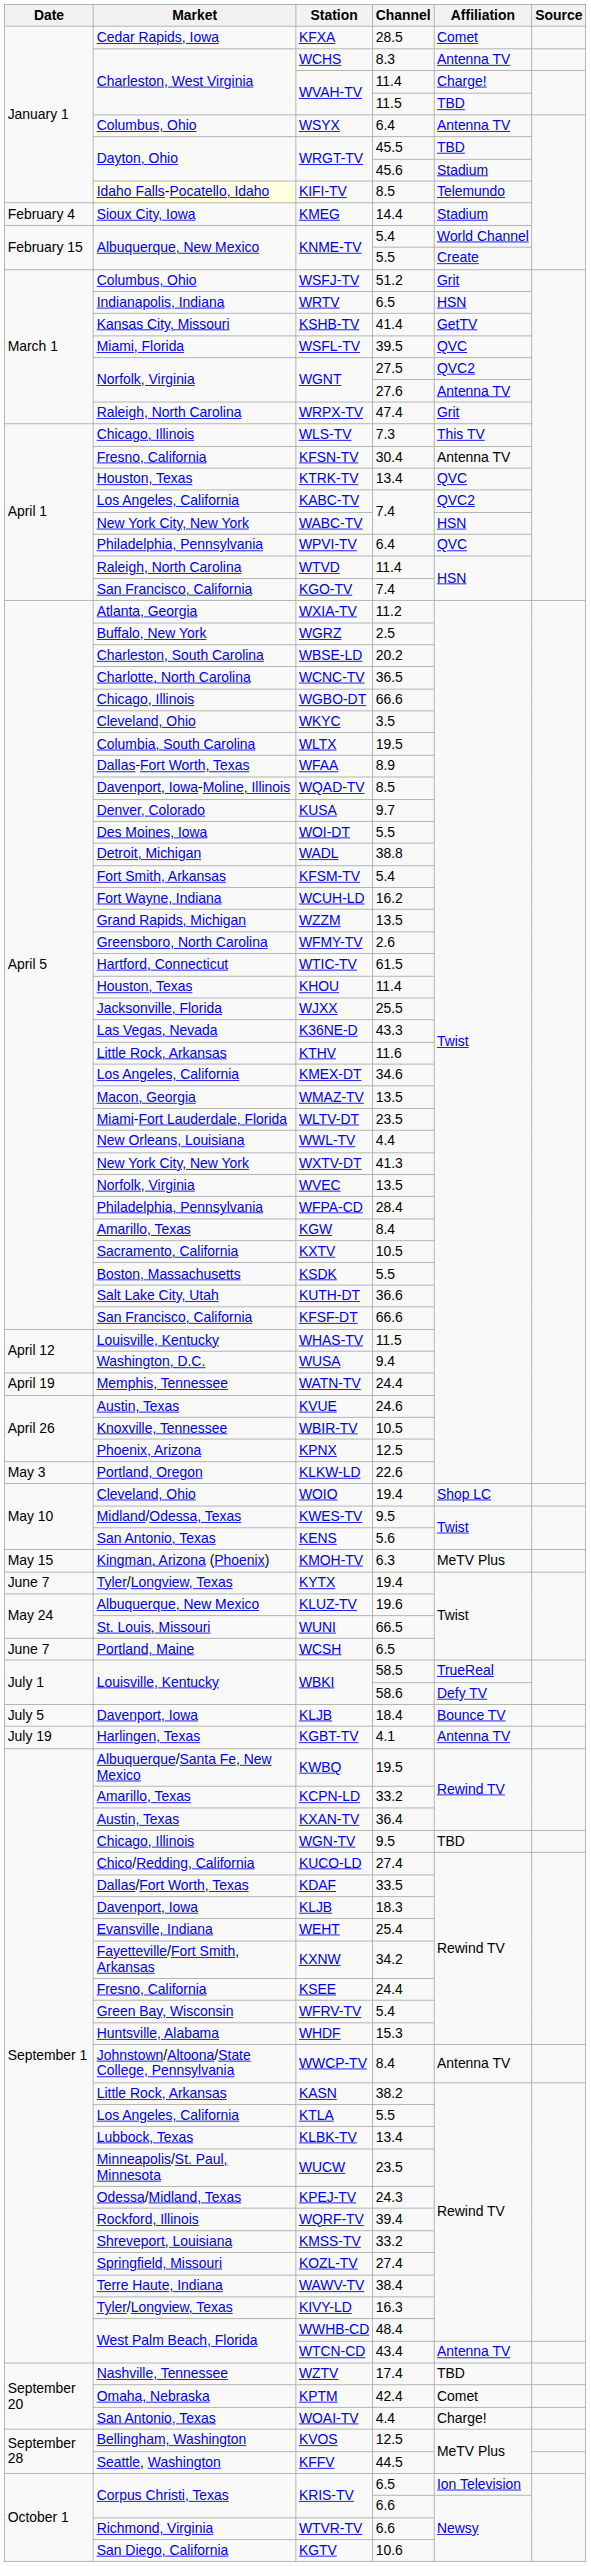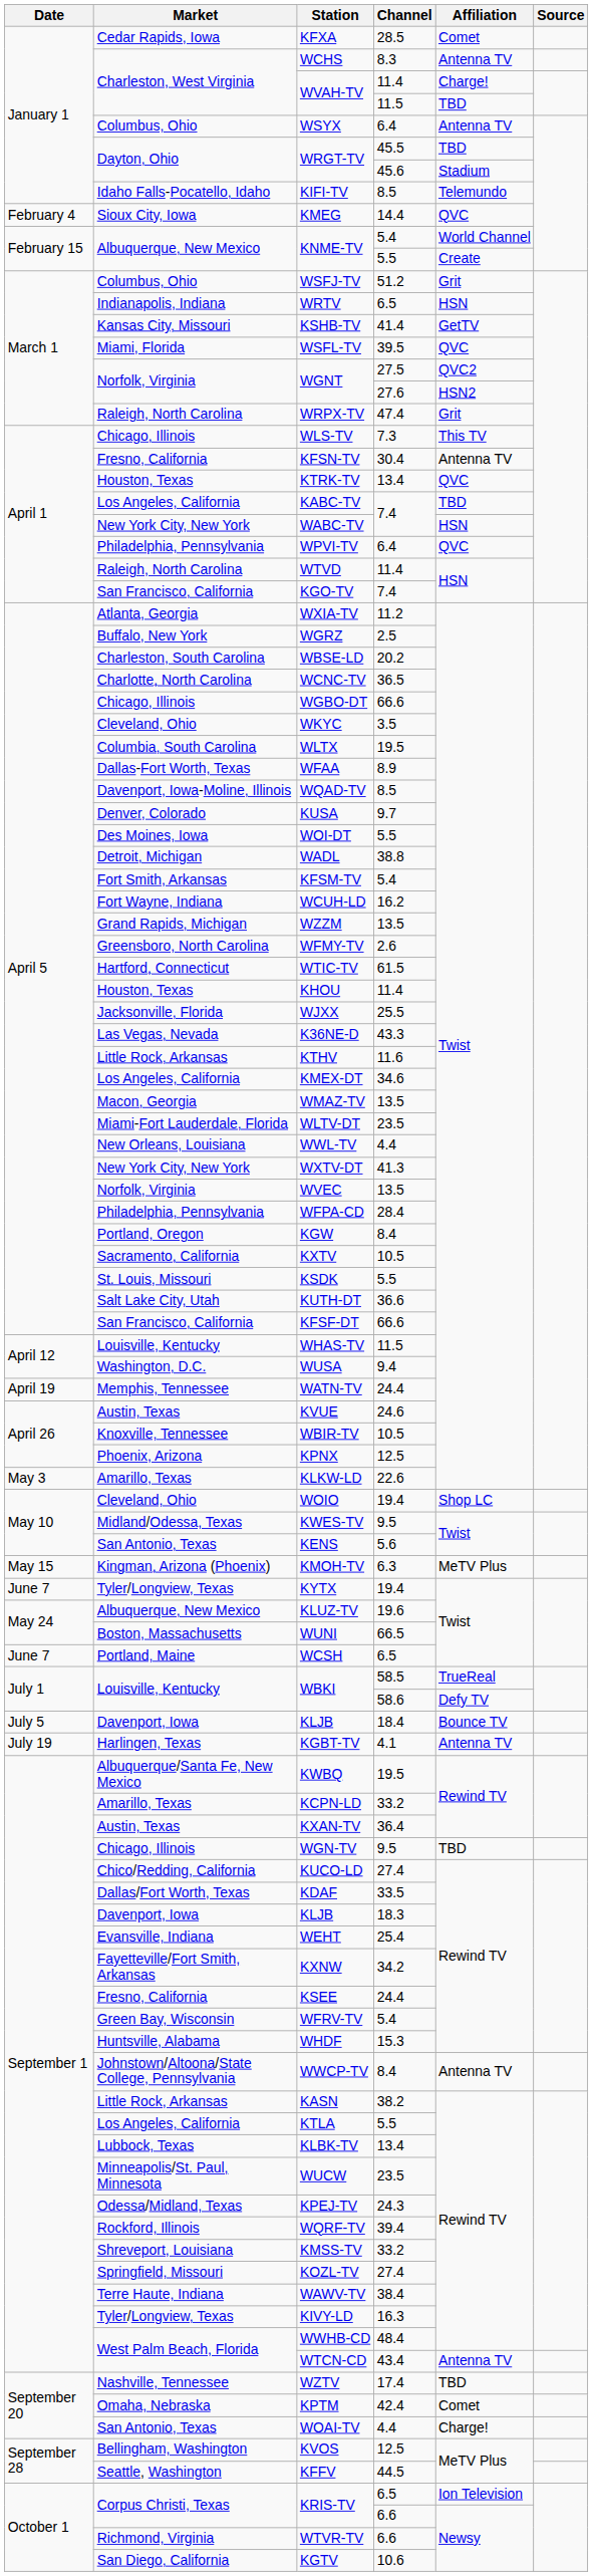KIFI-TV | Market: lightyellow background -> no background
KMEG | Affiliation: Stadium -> QVC
WGNT / 27.6 | Affiliation: Antenna TV -> HSN2
KABC-TV | Affiliation: QVC2 -> TBD
KGW | Market: Amarillo, Texas -> Portland, Oregon
KSDK | Market: Boston, Massachusetts -> St. Louis, Missouri
KLKW-LD | Market: Portland, Oregon -> Amarillo, Texas
WUNI | Market: St. Louis, Missouri -> Boston, Massachusetts
